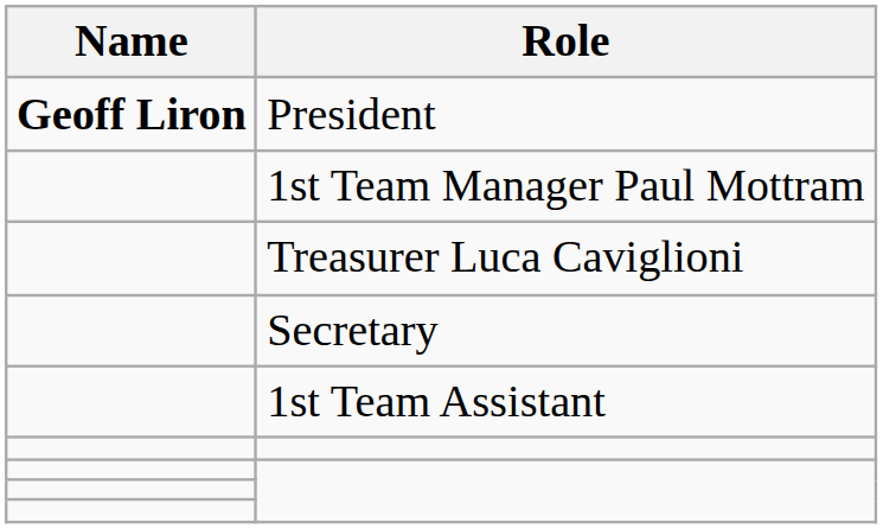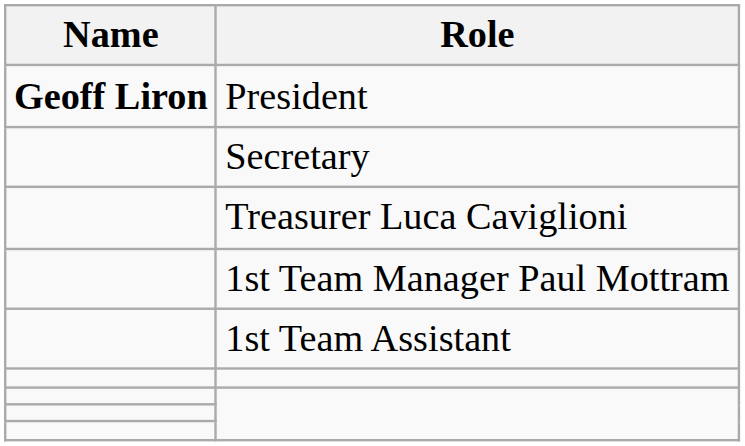row 3 | Role: 1st Team Manager Paul Mottram -> Secretary
row 5 | Role: Secretary -> 1st Team Manager Paul Mottram
